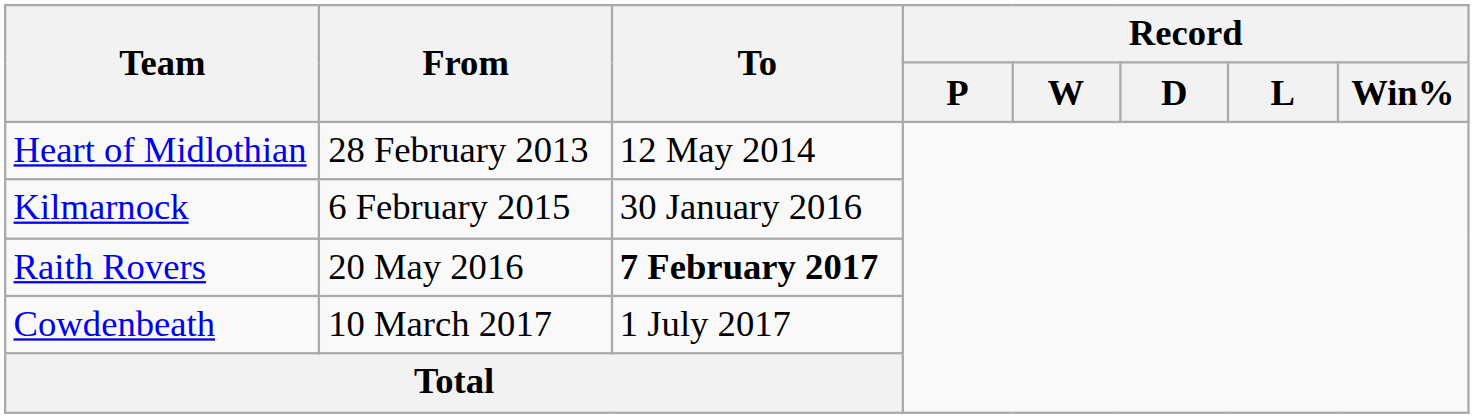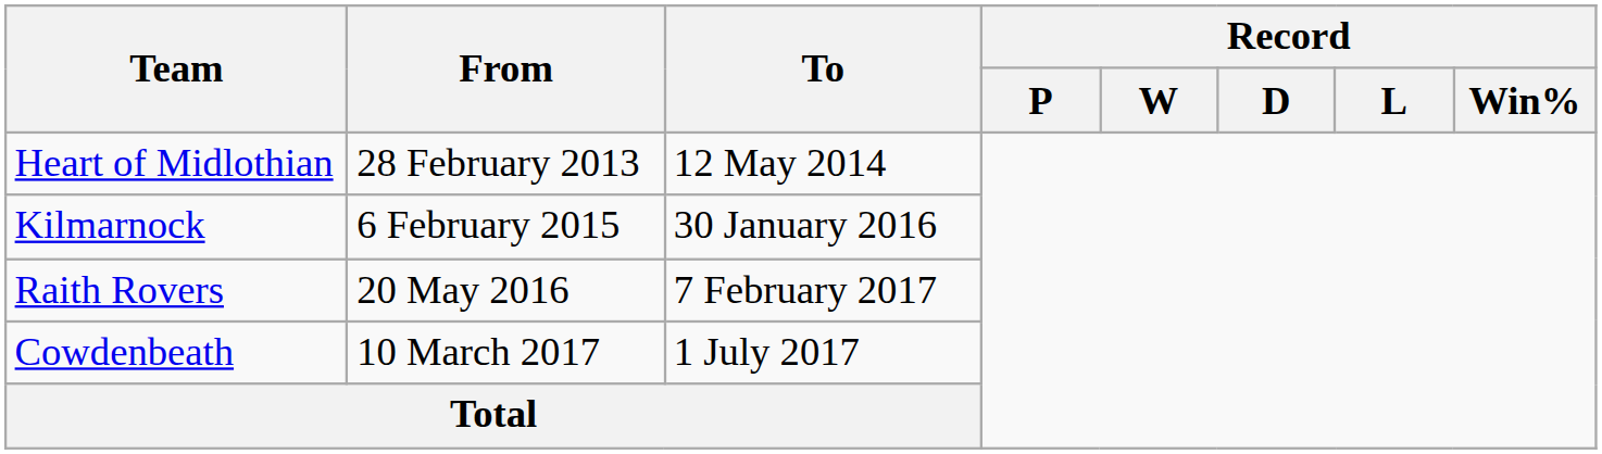Raith Rovers | To: bold -> normal
